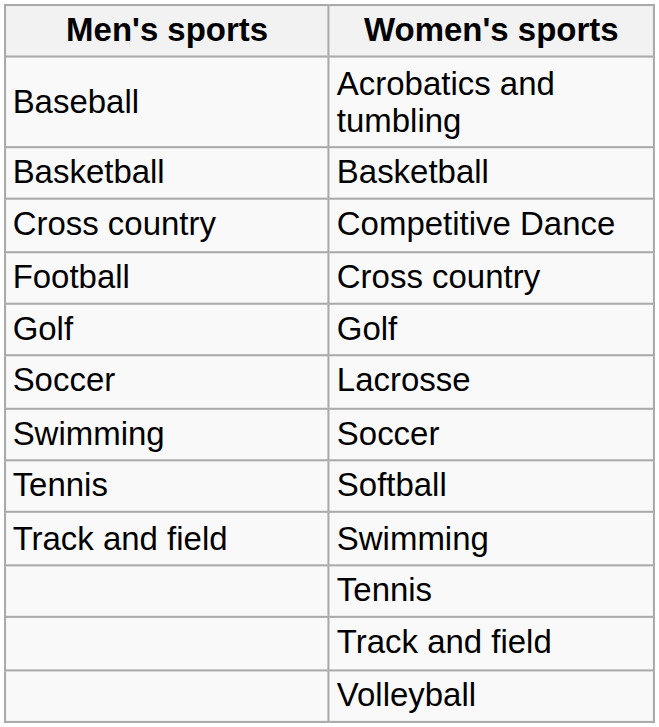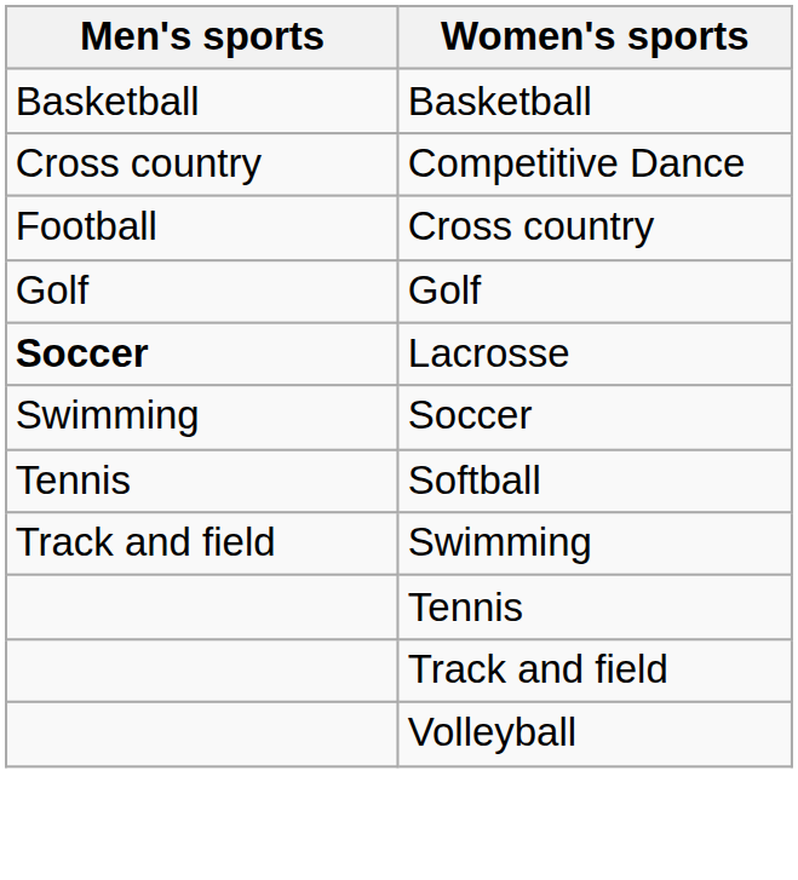- row: Baseball | Acrobatics and tumbling
Lacrosse | Men's sports: normal -> bold
